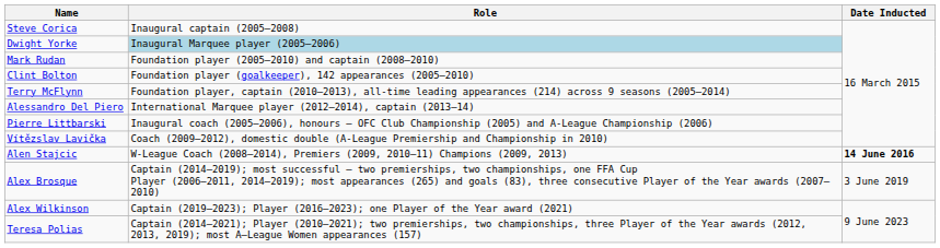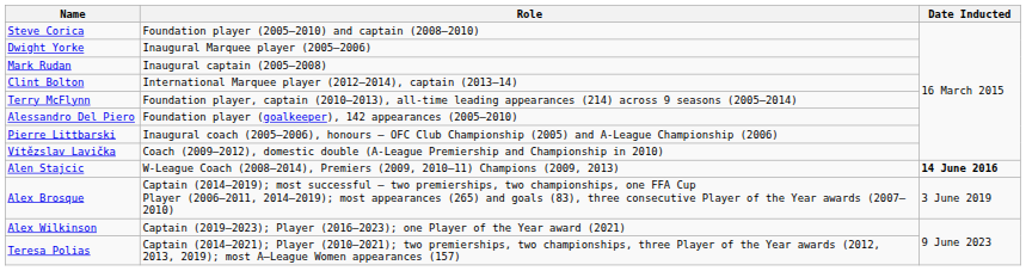Steve Corica | Role: Inaugural captain (2005–2008) -> Foundation player (2005–2010) and captain (2008–2010)
Dwight Yorke | Role: lightblue background -> no background
Mark Rudan | Role: Foundation player (2005–2010) and captain (2008–2010) -> Inaugural captain (2005–2008)
Clint Bolton | Role: Foundation player (goalkeeper), 142 appearances (2005–2010) -> International Marquee player (2012–2014), captain (2013–14)
Alessandro Del Piero | Role: International Marquee player (2012–2014), captain (2013–14) -> Foundation player (goalkeeper), 142 appearances (2005–2010)
